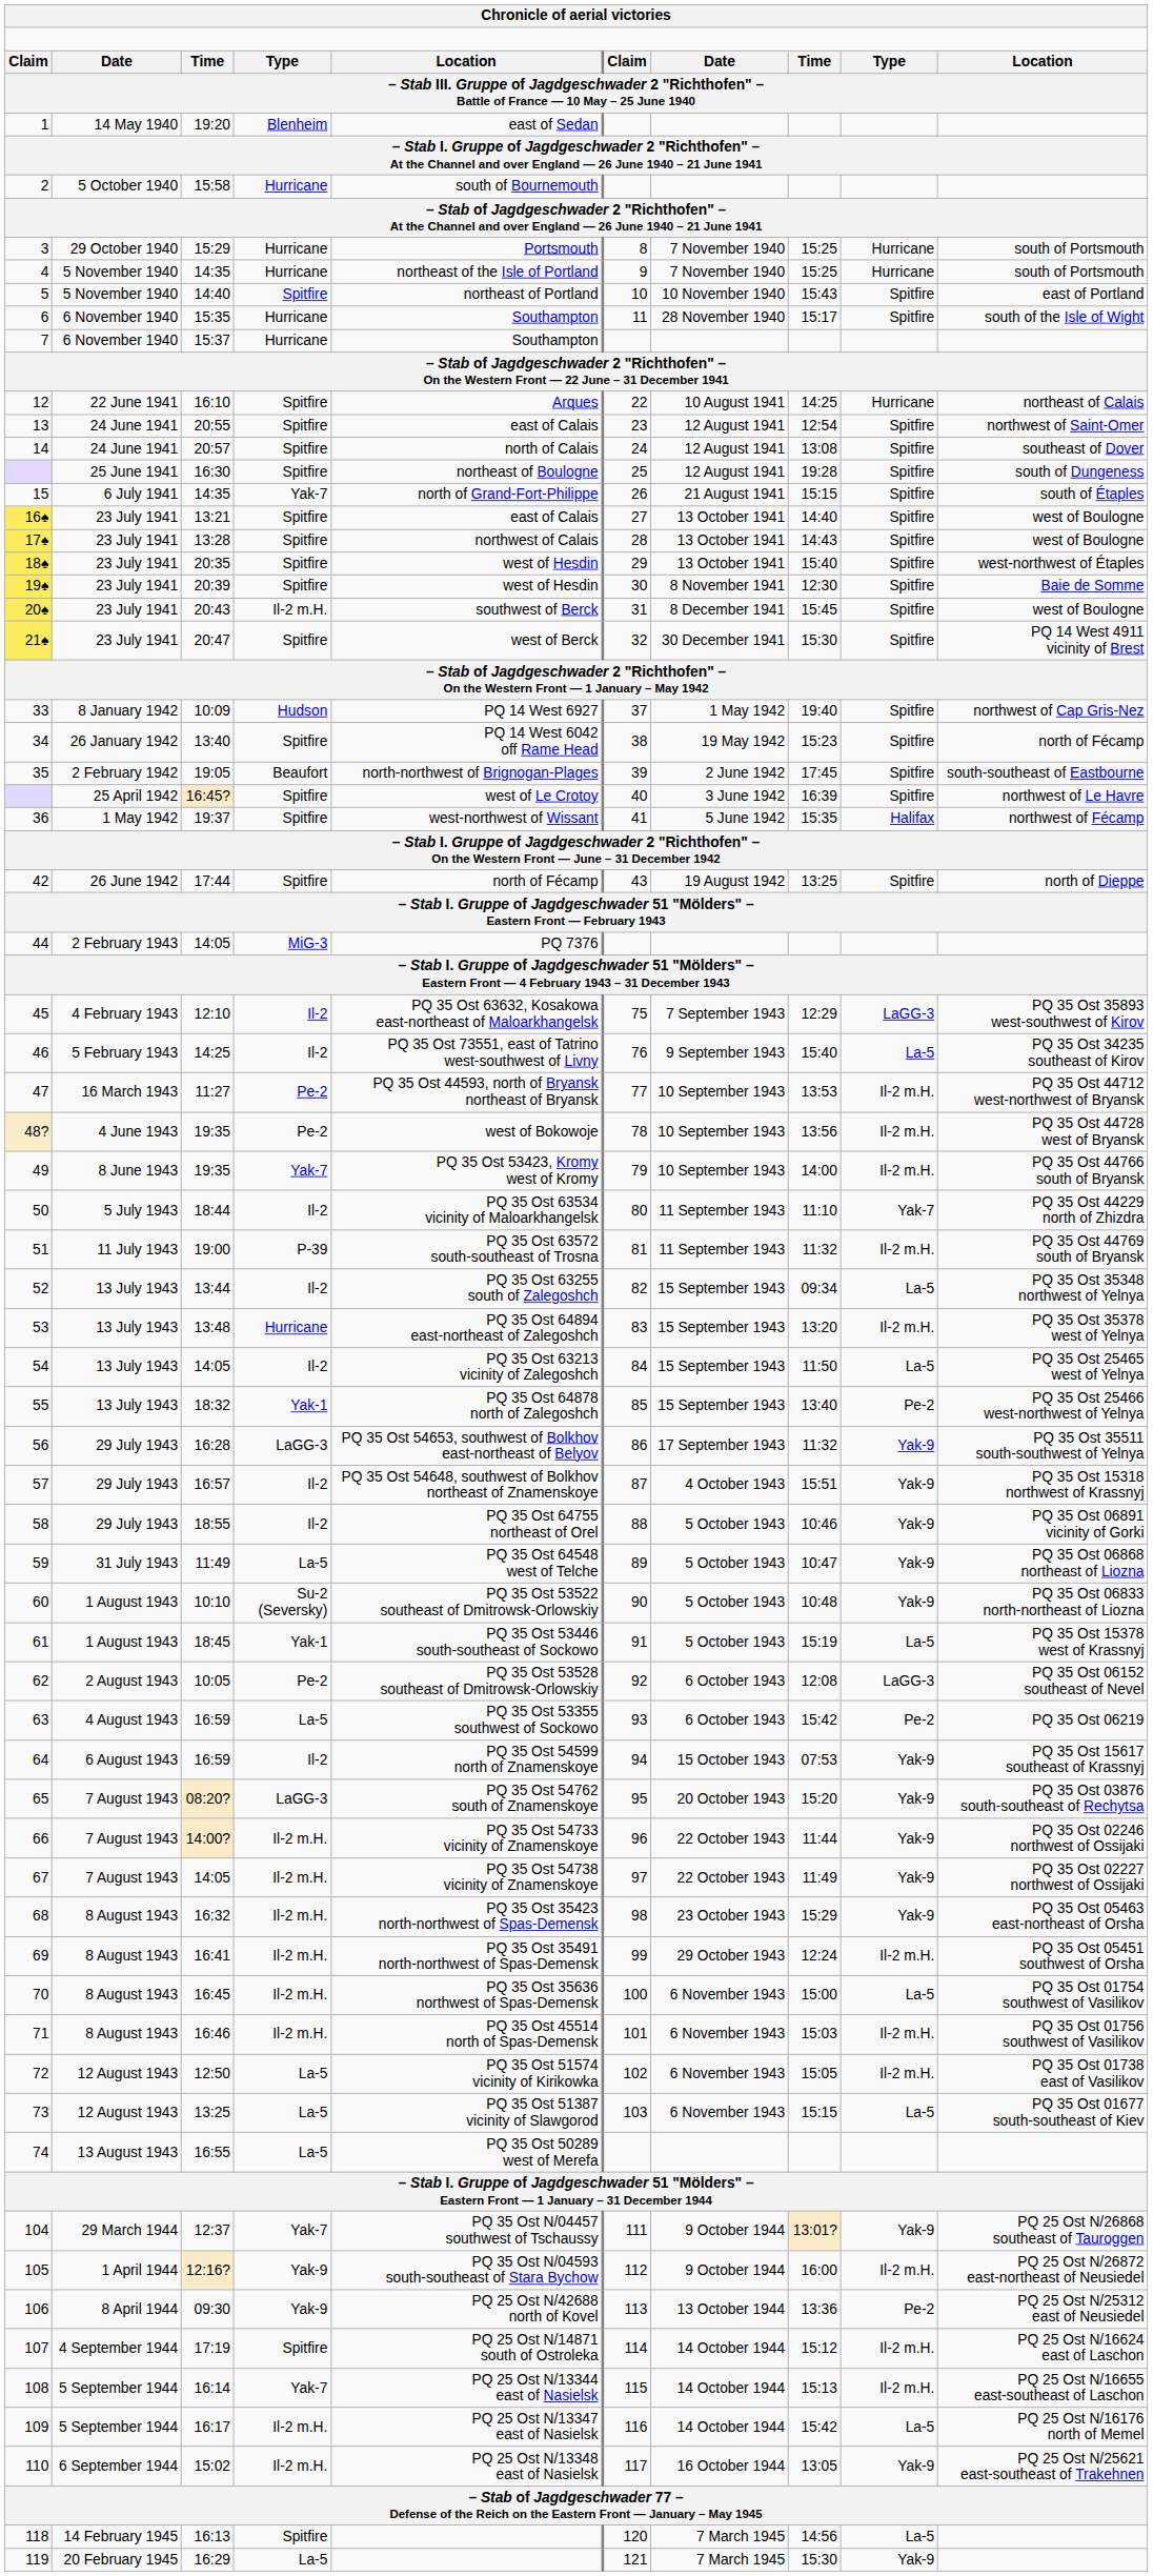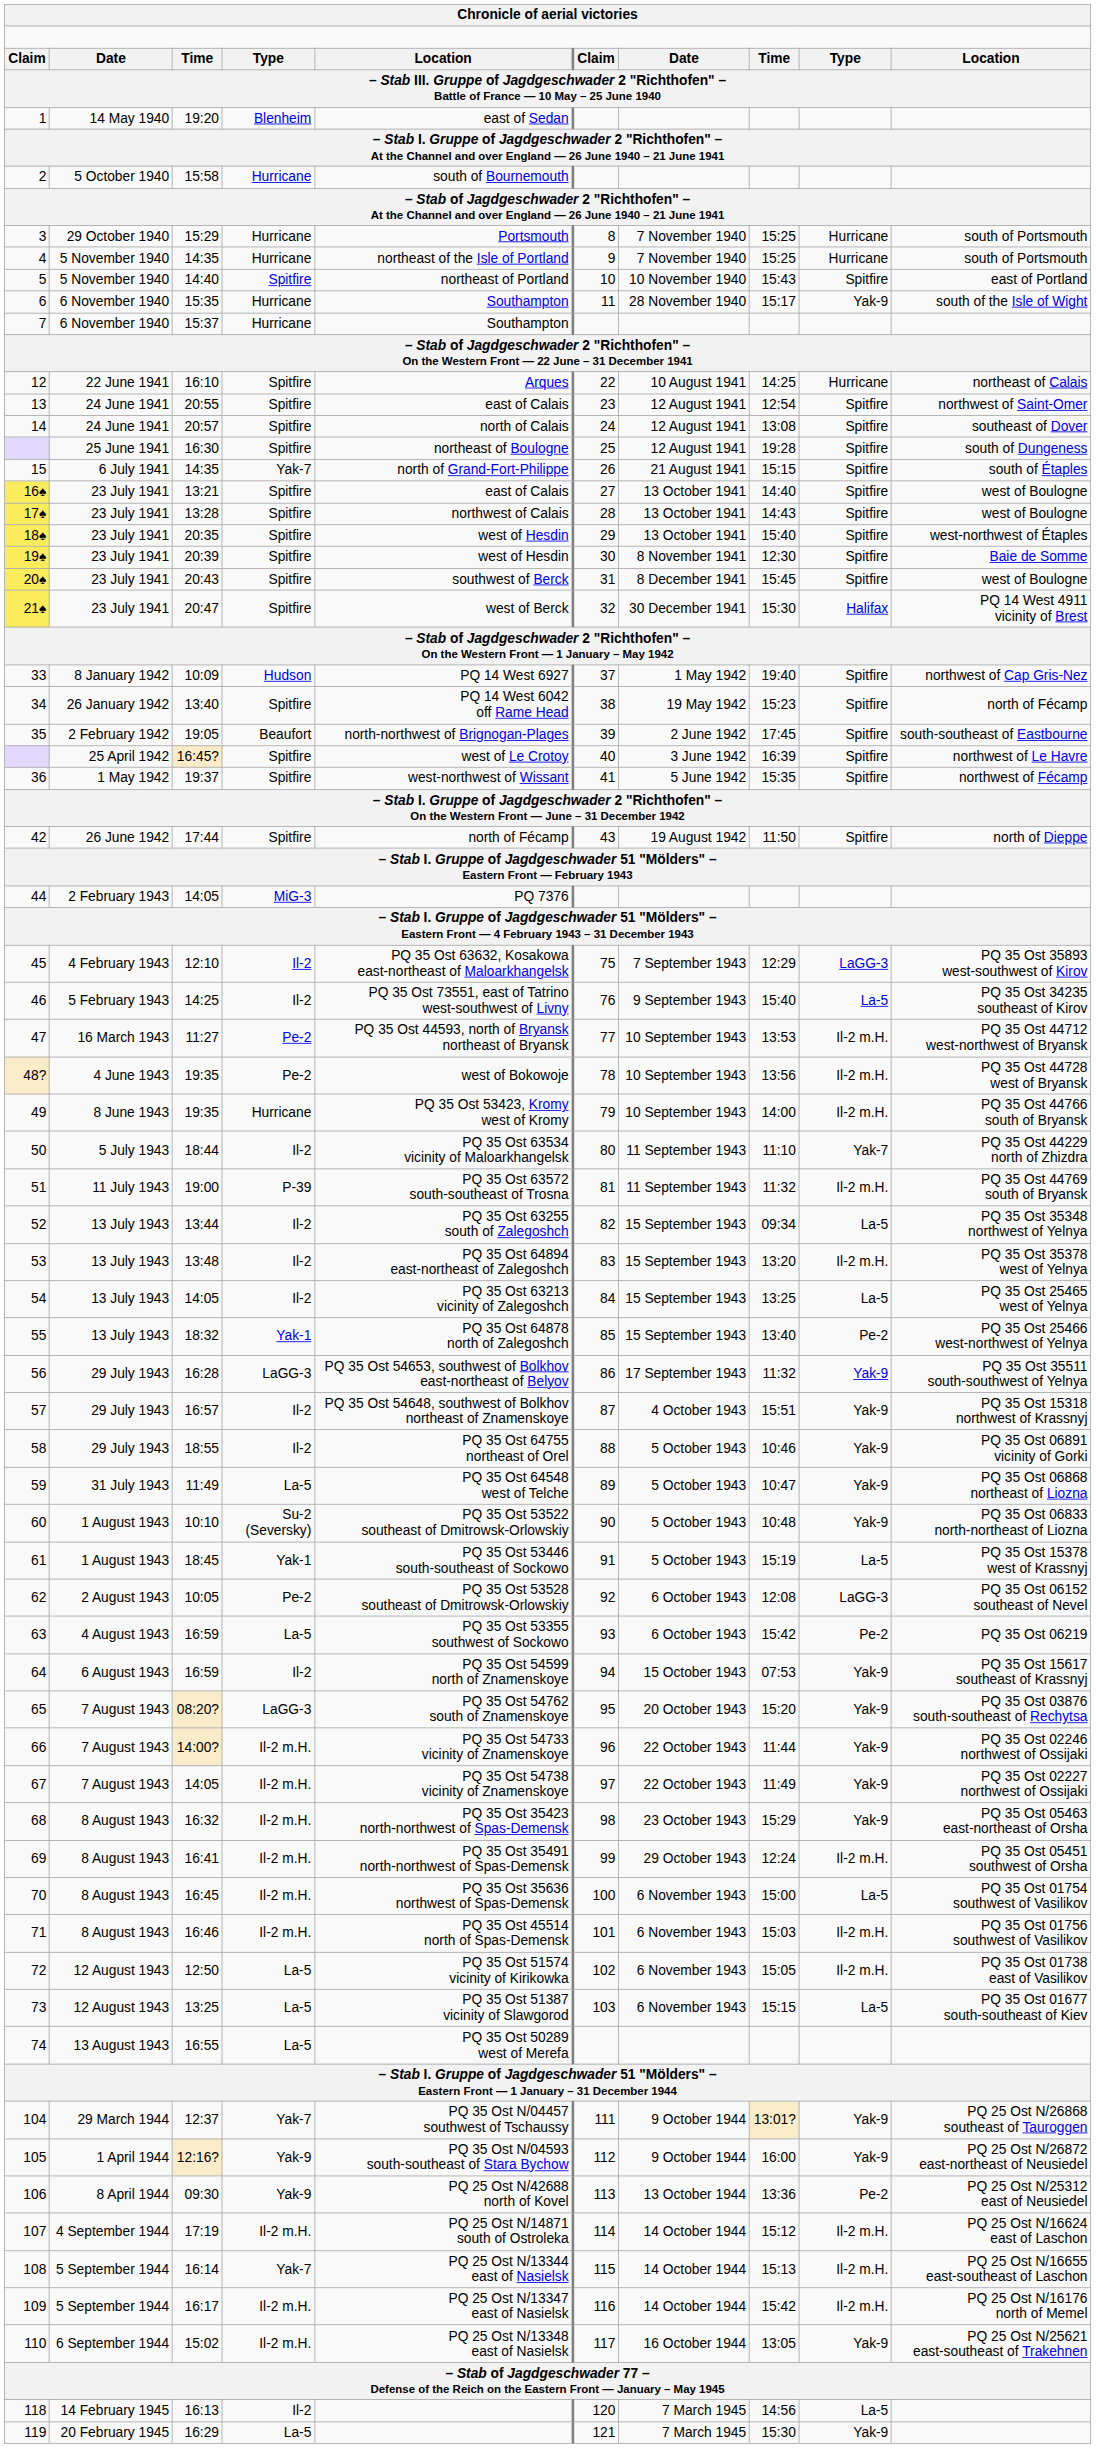6 | column 9: Spitfire -> Yak-9
20♠ | column 4: Il-2 m.H. -> Spitfire
21♠ | column 9: Spitfire -> Halifax
36 | column 9: Halifax -> Spitfire
42 | column 8: 13:25 -> 11:50
49 | column 4: Yak-7 -> Hurricane
53 | column 4: Hurricane -> Il-2
54 | column 8: 11:50 -> 13:25
105 | column 9: Il-2 m.H. -> Yak-9
107 | column 4: Spitfire -> Il-2 m.H.
109 | column 9: La-5 -> Il-2 m.H.
118 | column 4: Spitfire -> Il-2
